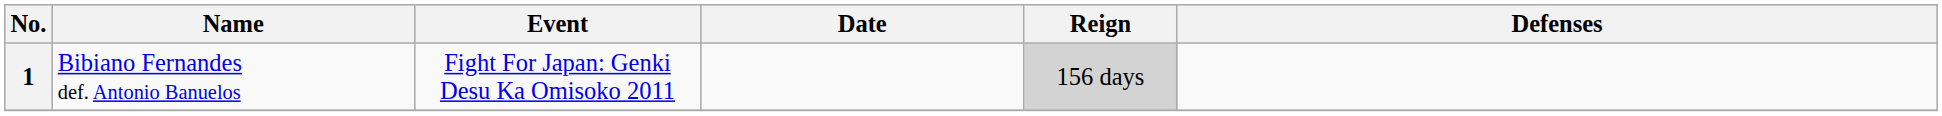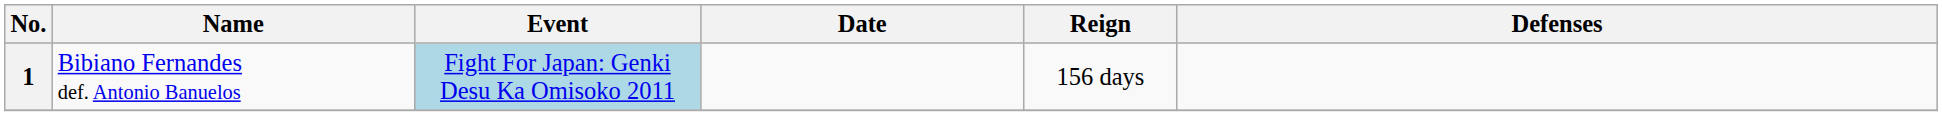1 | Event: no background -> lightblue background
1 | Reign: lightgrey background -> no background
